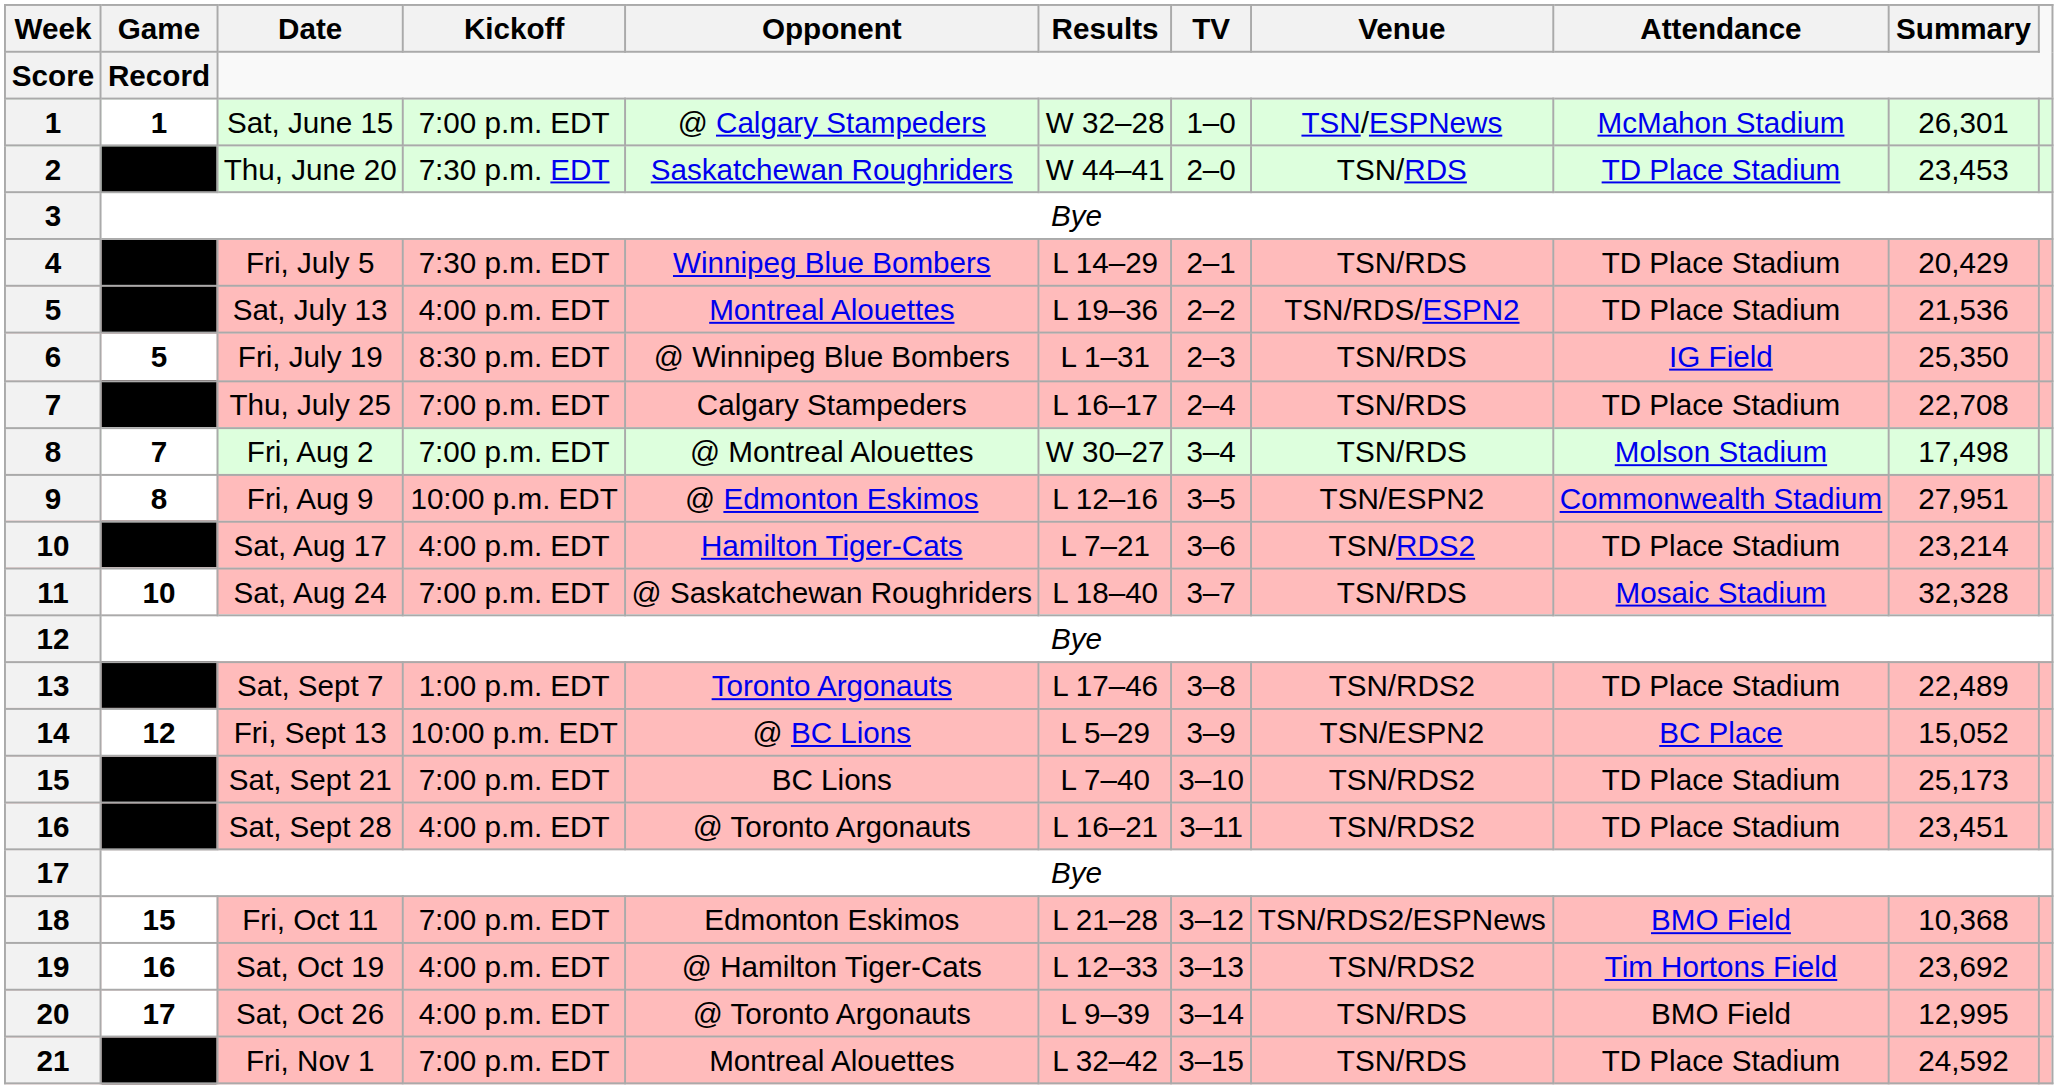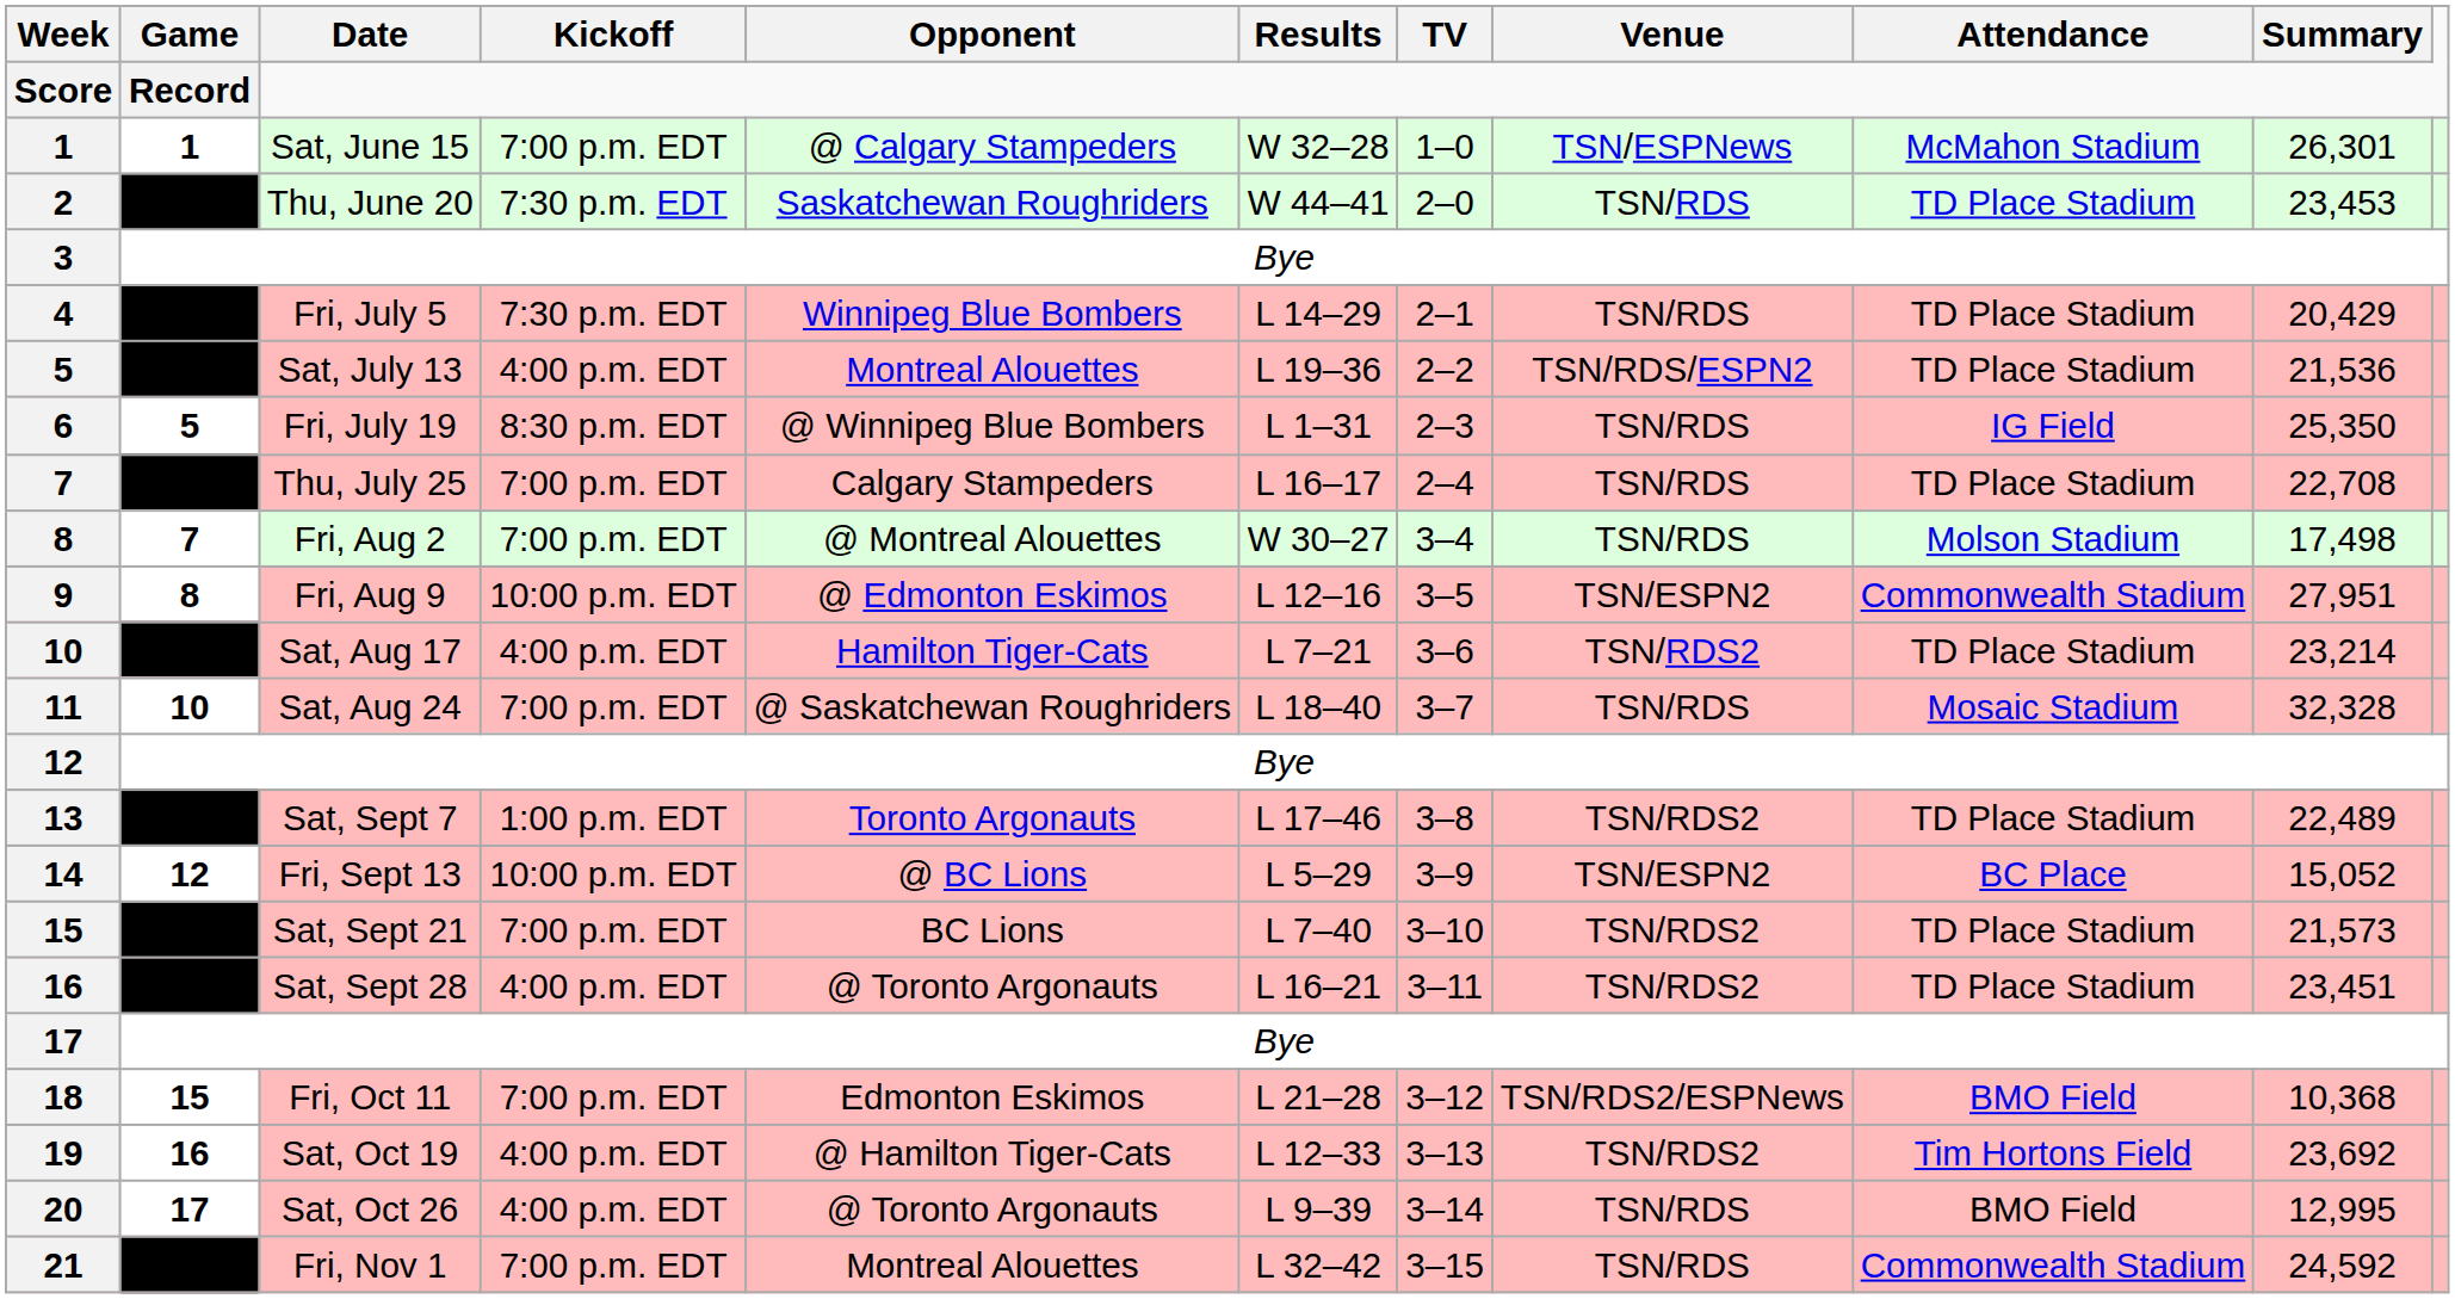Sat, Sept 21 | Summary: 25,173 -> 21,573
Fri, Nov 1 | Attendance: TD Place Stadium -> Commonwealth Stadium
